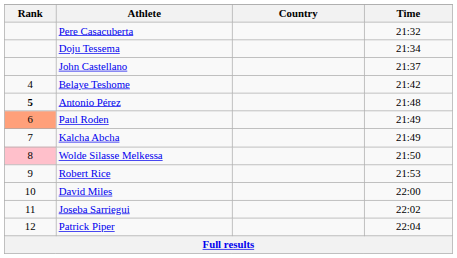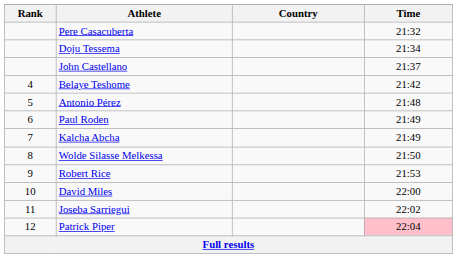Antonio Pérez | Rank: bold -> normal
Paul Roden | Rank: lightsalmon background -> no background
Wolde Silasse Melkessa | Rank: pink background -> no background
Patrick Piper | Time: no background -> pink background
